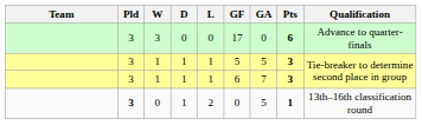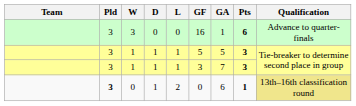row 2 | GF: 17 -> 16
row 2 | GA: 0 -> 1
row 4 | GF: 6 -> 3
row 5 | GA: 5 -> 6
row 5 | Qualification: no background -> khaki background
